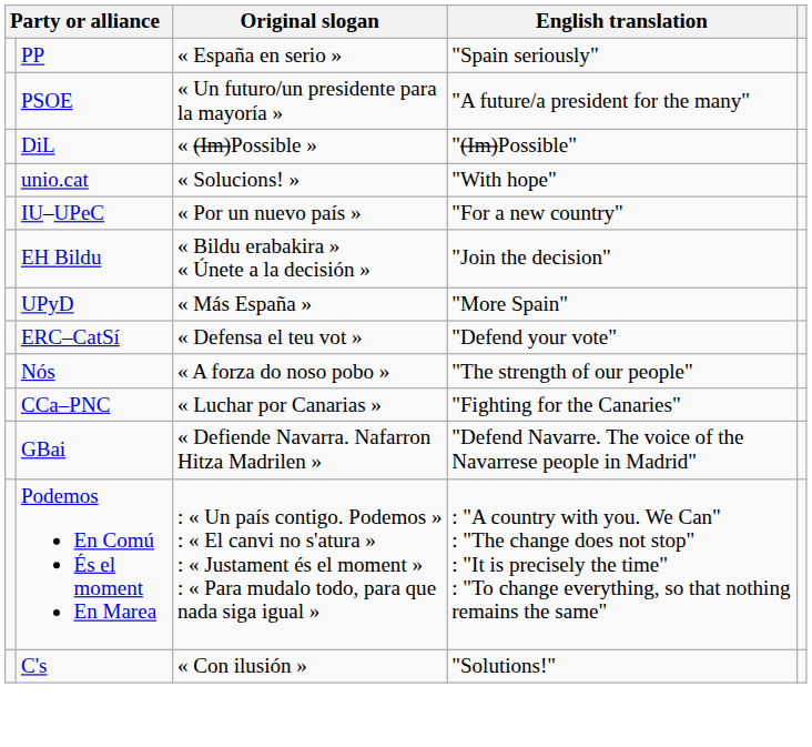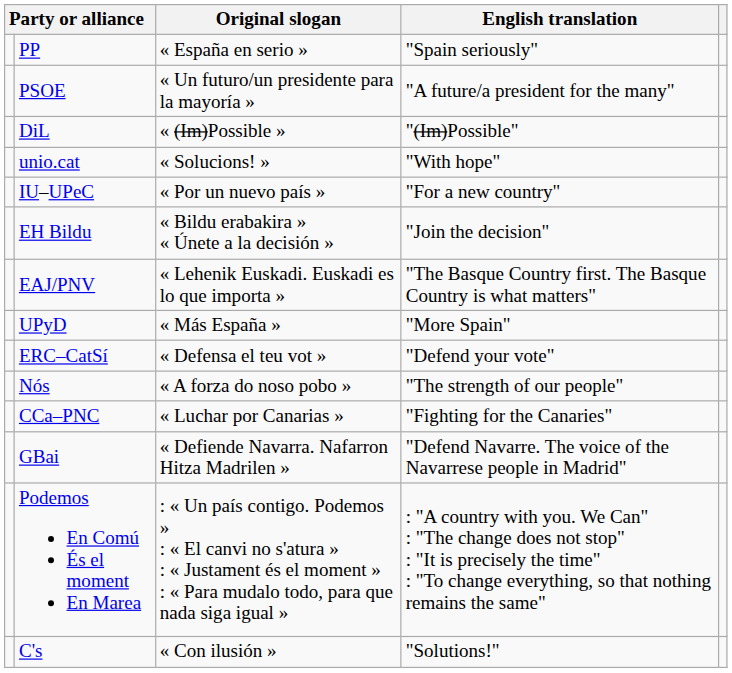+ row: EAJ/PNV | « Lehenik Euskadi. Euskadi es lo que importa » | "The Basque Country first. The Basque Country is what matters"
